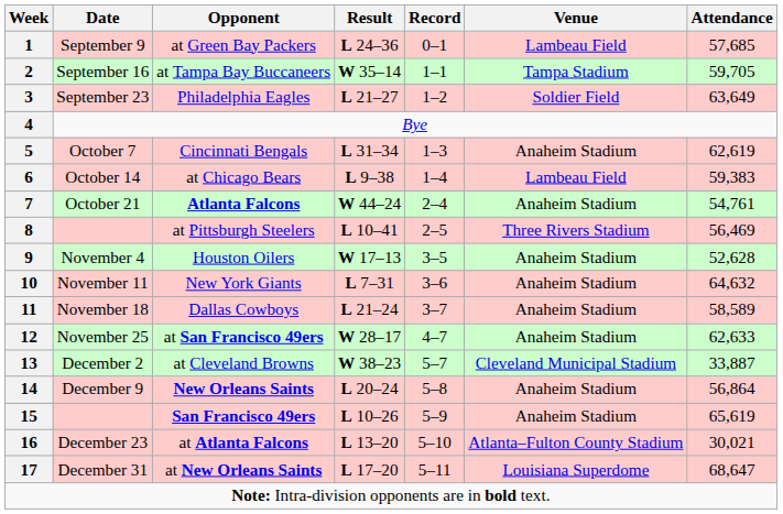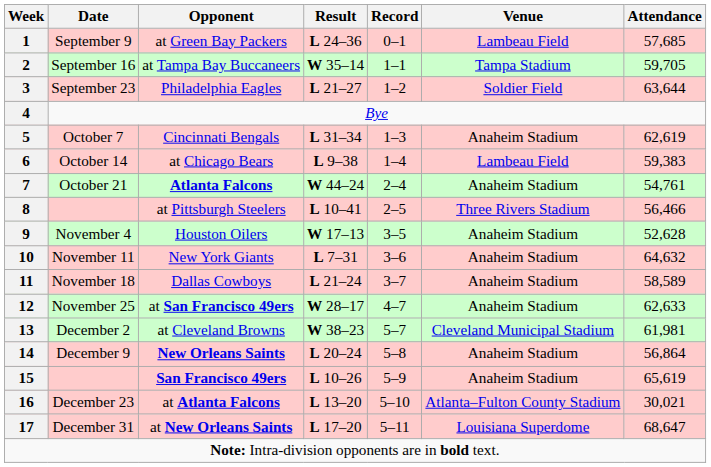3 | Attendance: 63,649 -> 63,644
8 | Attendance: 56,469 -> 56,466
13 | Attendance: 33,887 -> 61,981
